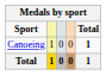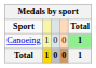Canoeing | Total: no background -> lightgreen background
